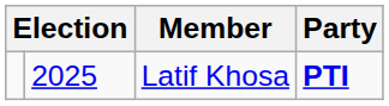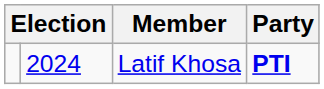Latif Khosa | column 2: 2025 -> 2024
